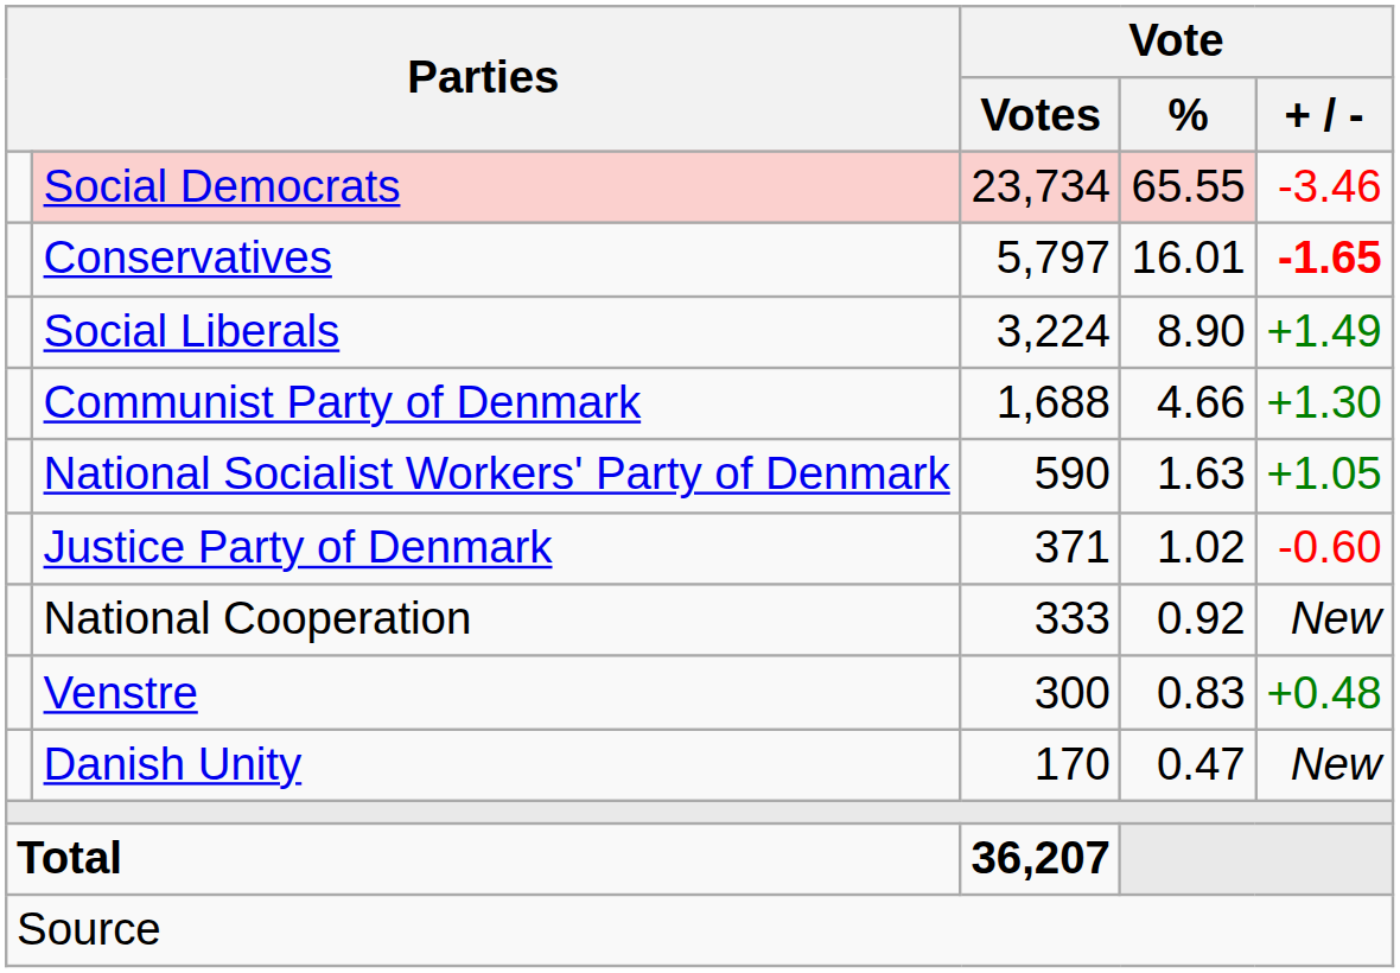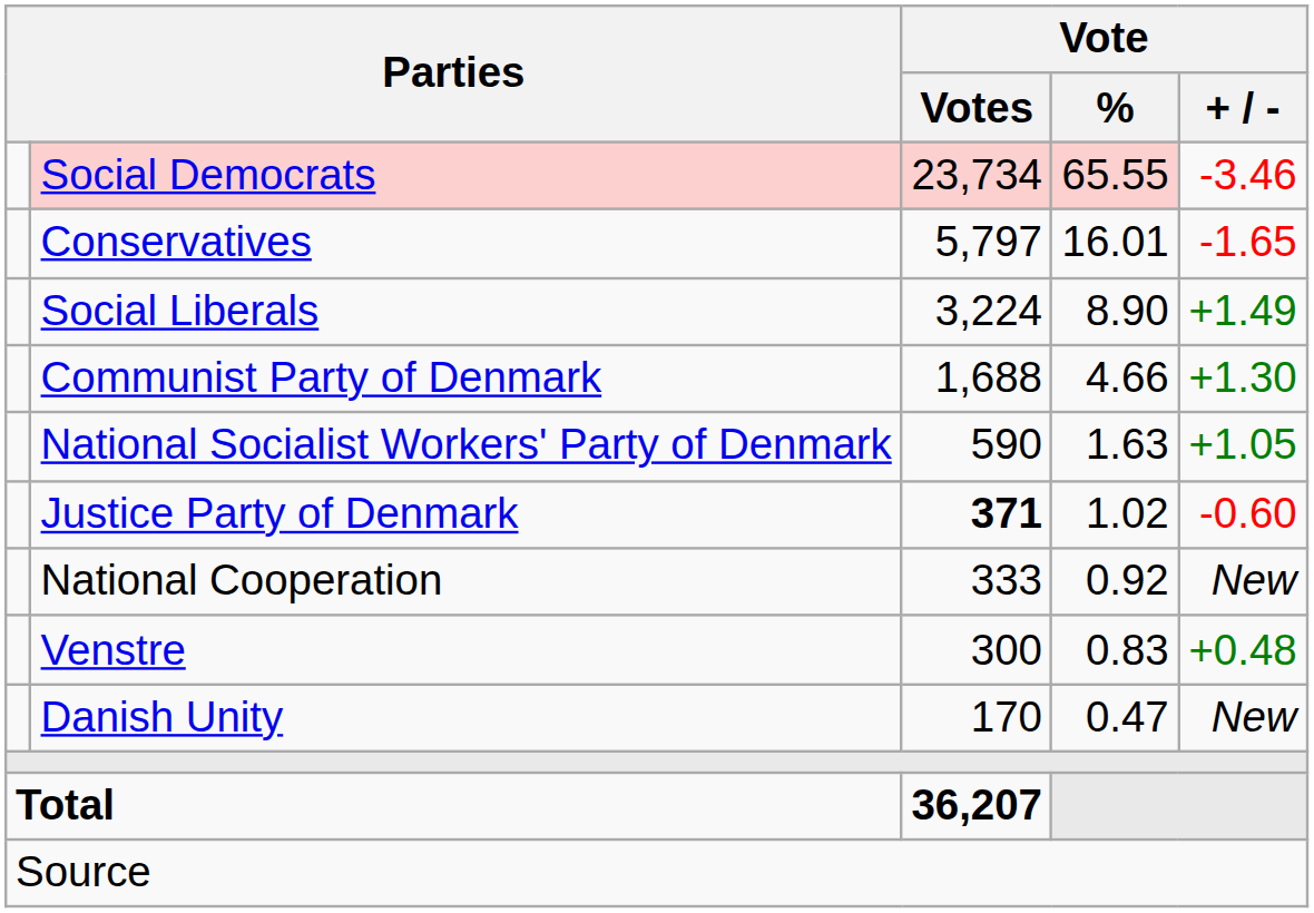Conservatives | Vote / + / -: bold -> normal
Justice Party of Denmark | Vote / Votes: normal -> bold
